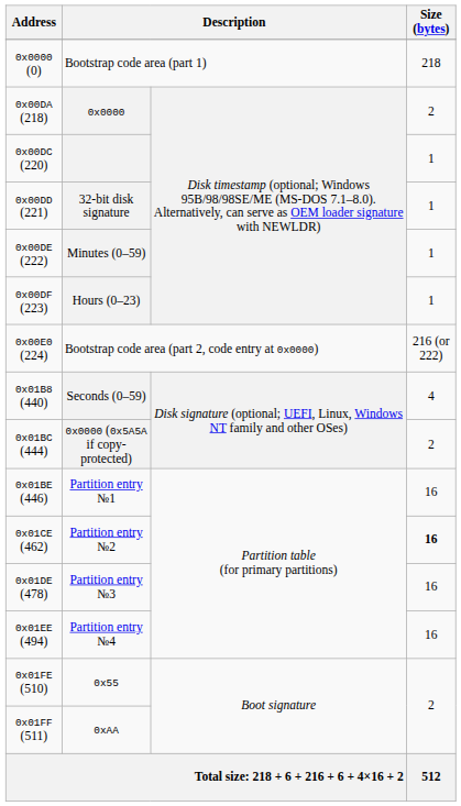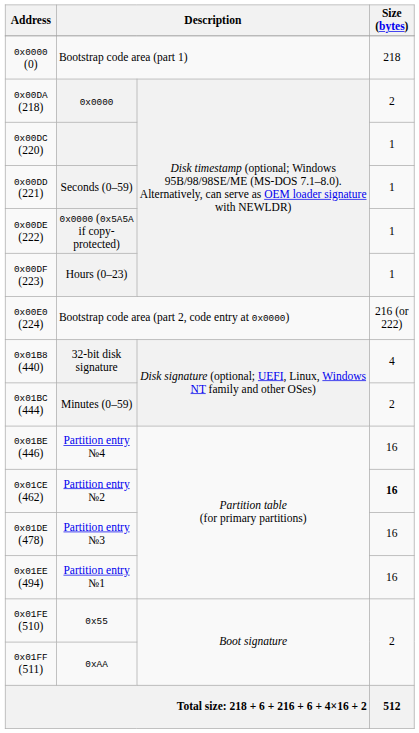0x00DD (221) | column 2: 32-bit disk signature -> Seconds (0–59)
0x00DE (222) | column 2: Minutes (0–59) -> 0x0000 (0x5A5A if copy-protected)
0x01B8 (440) | column 2: Seconds (0–59) -> 32-bit disk signature
0x01BC (444) | column 2: 0x0000 (0x5A5A if copy-protected) -> Minutes (0–59)
0x01BE (446) | column 2: Partition entry №1 -> Partition entry №4
0x01EE (494) | column 2: Partition entry №4 -> Partition entry №1
